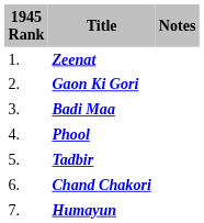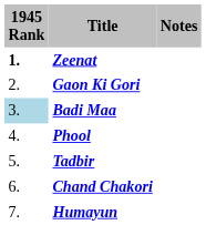Zeenat | column 1: normal -> bold
Badi Maa | column 1: no background -> lightblue background
